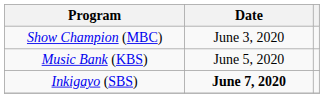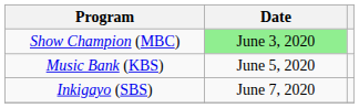Show Champion (MBC) | Date: no background -> lightgreen background
Inkigayo (SBS) | Date: bold -> normal
